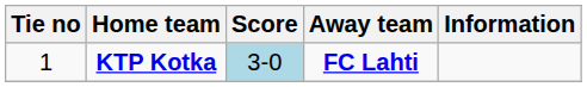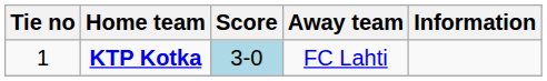KTP Kotka | Away team: bold -> normal
